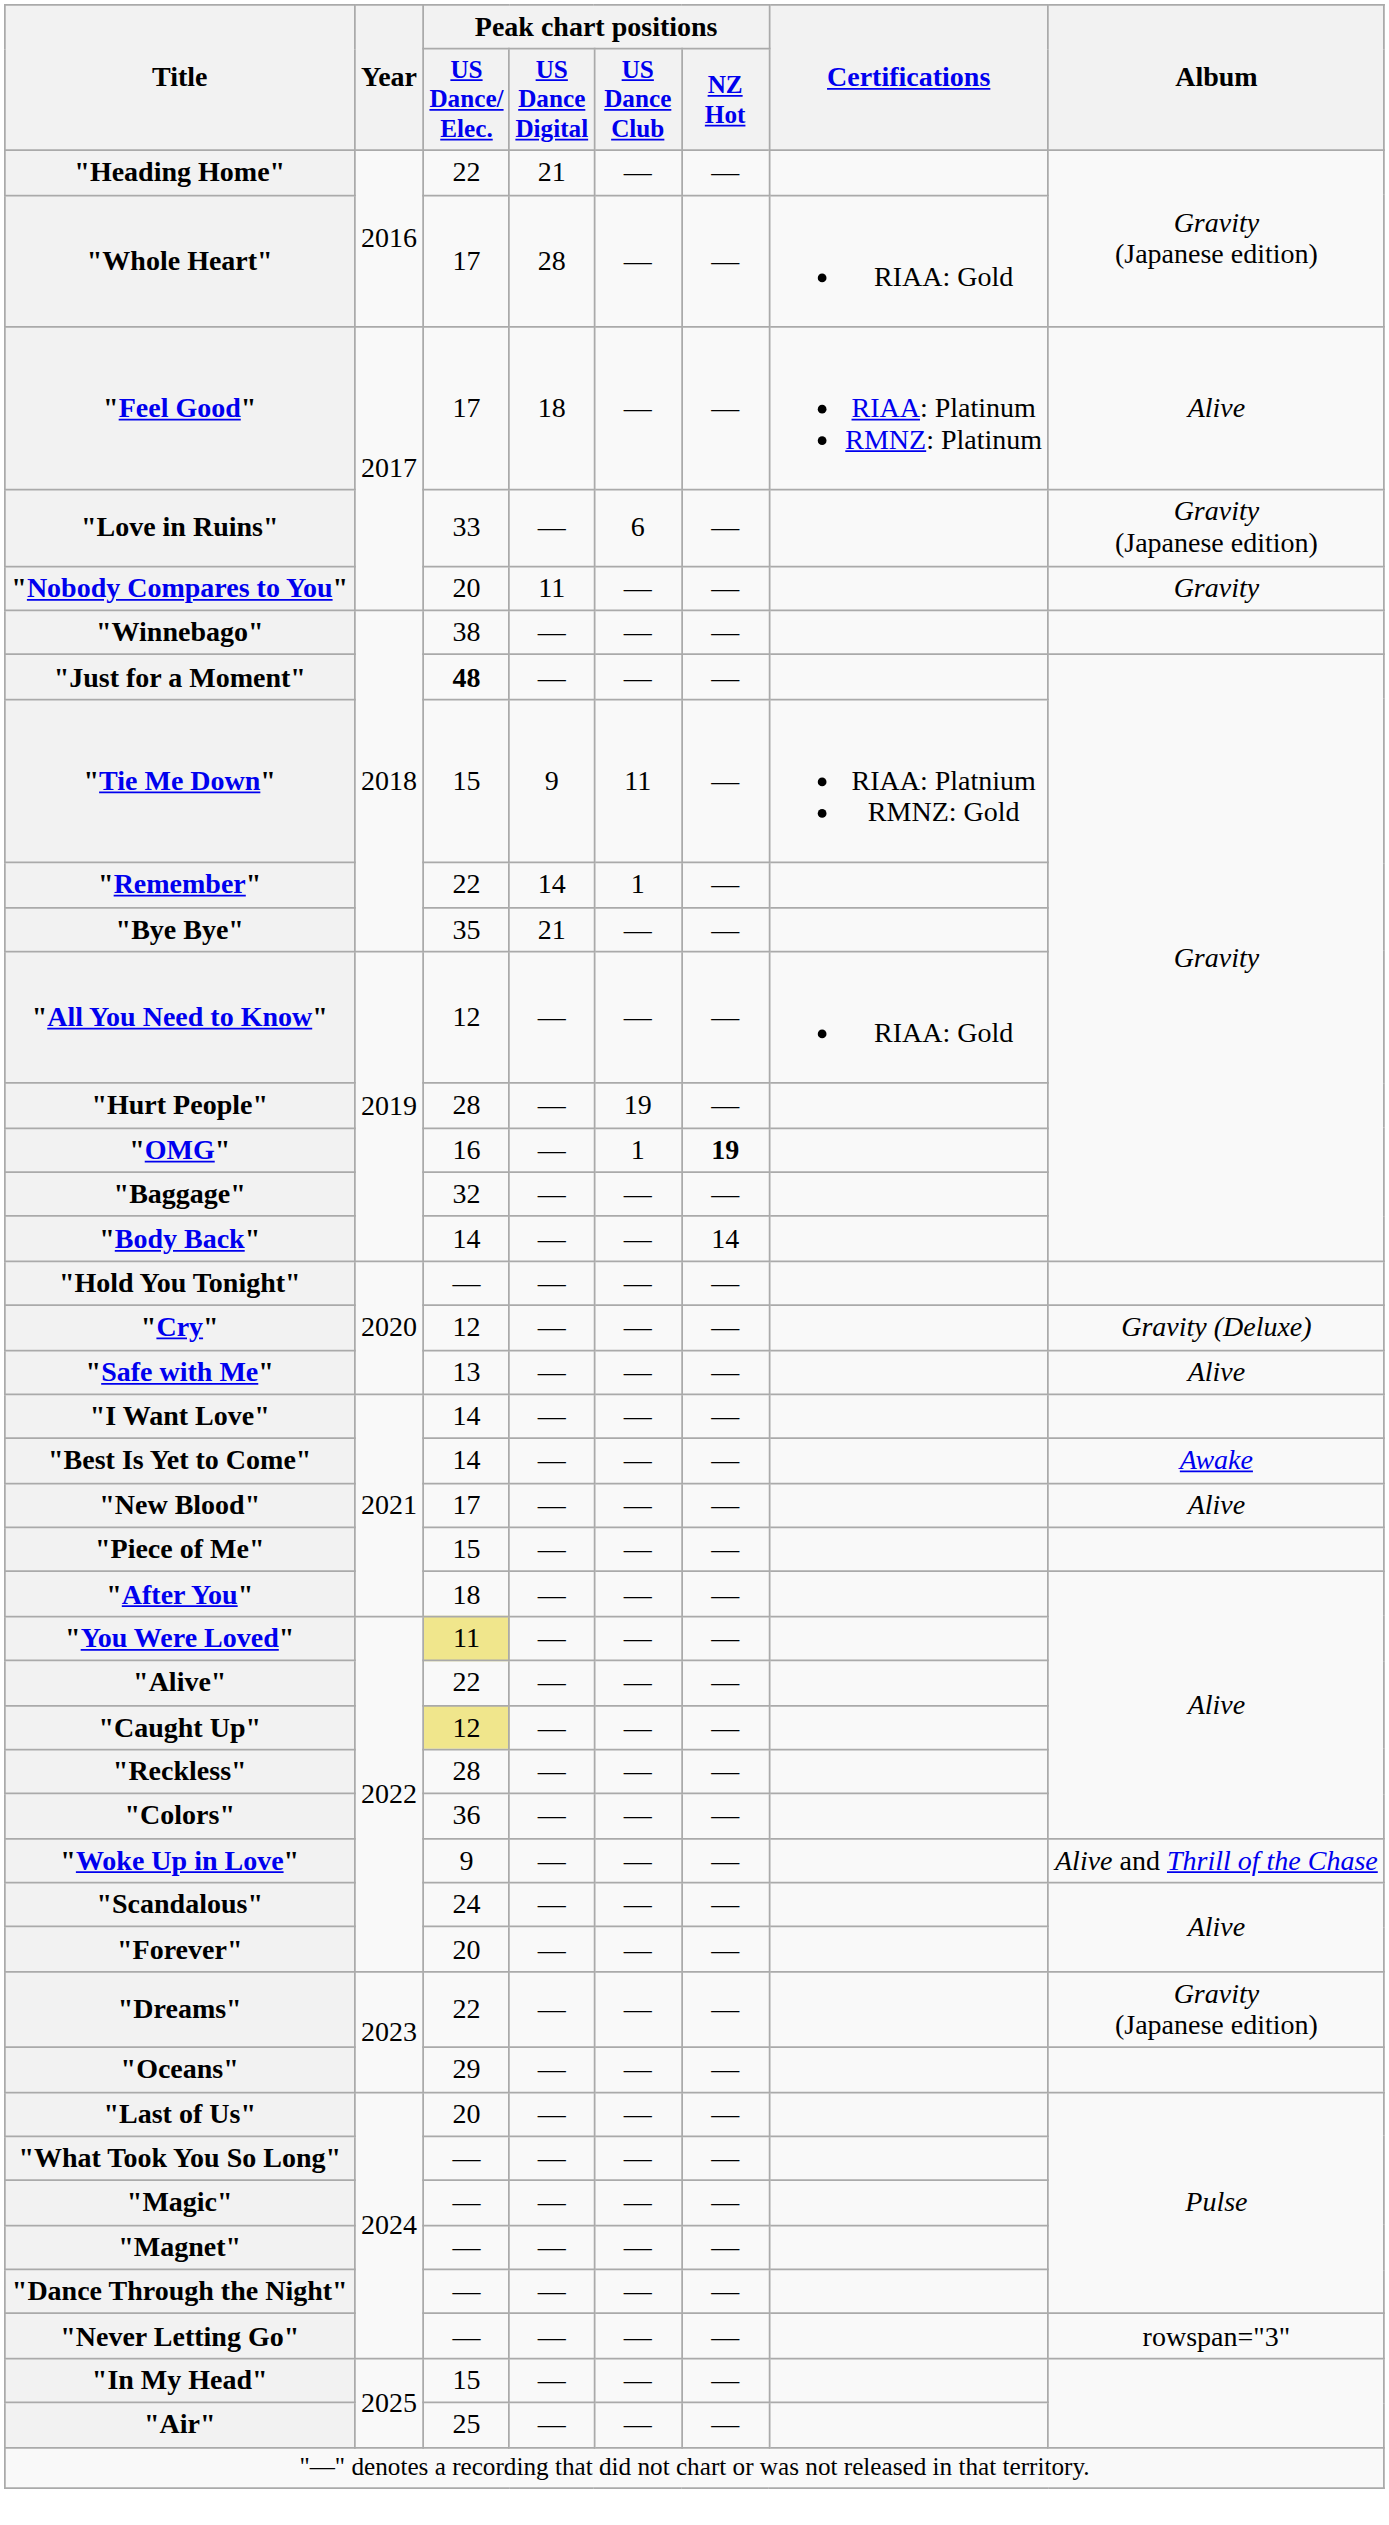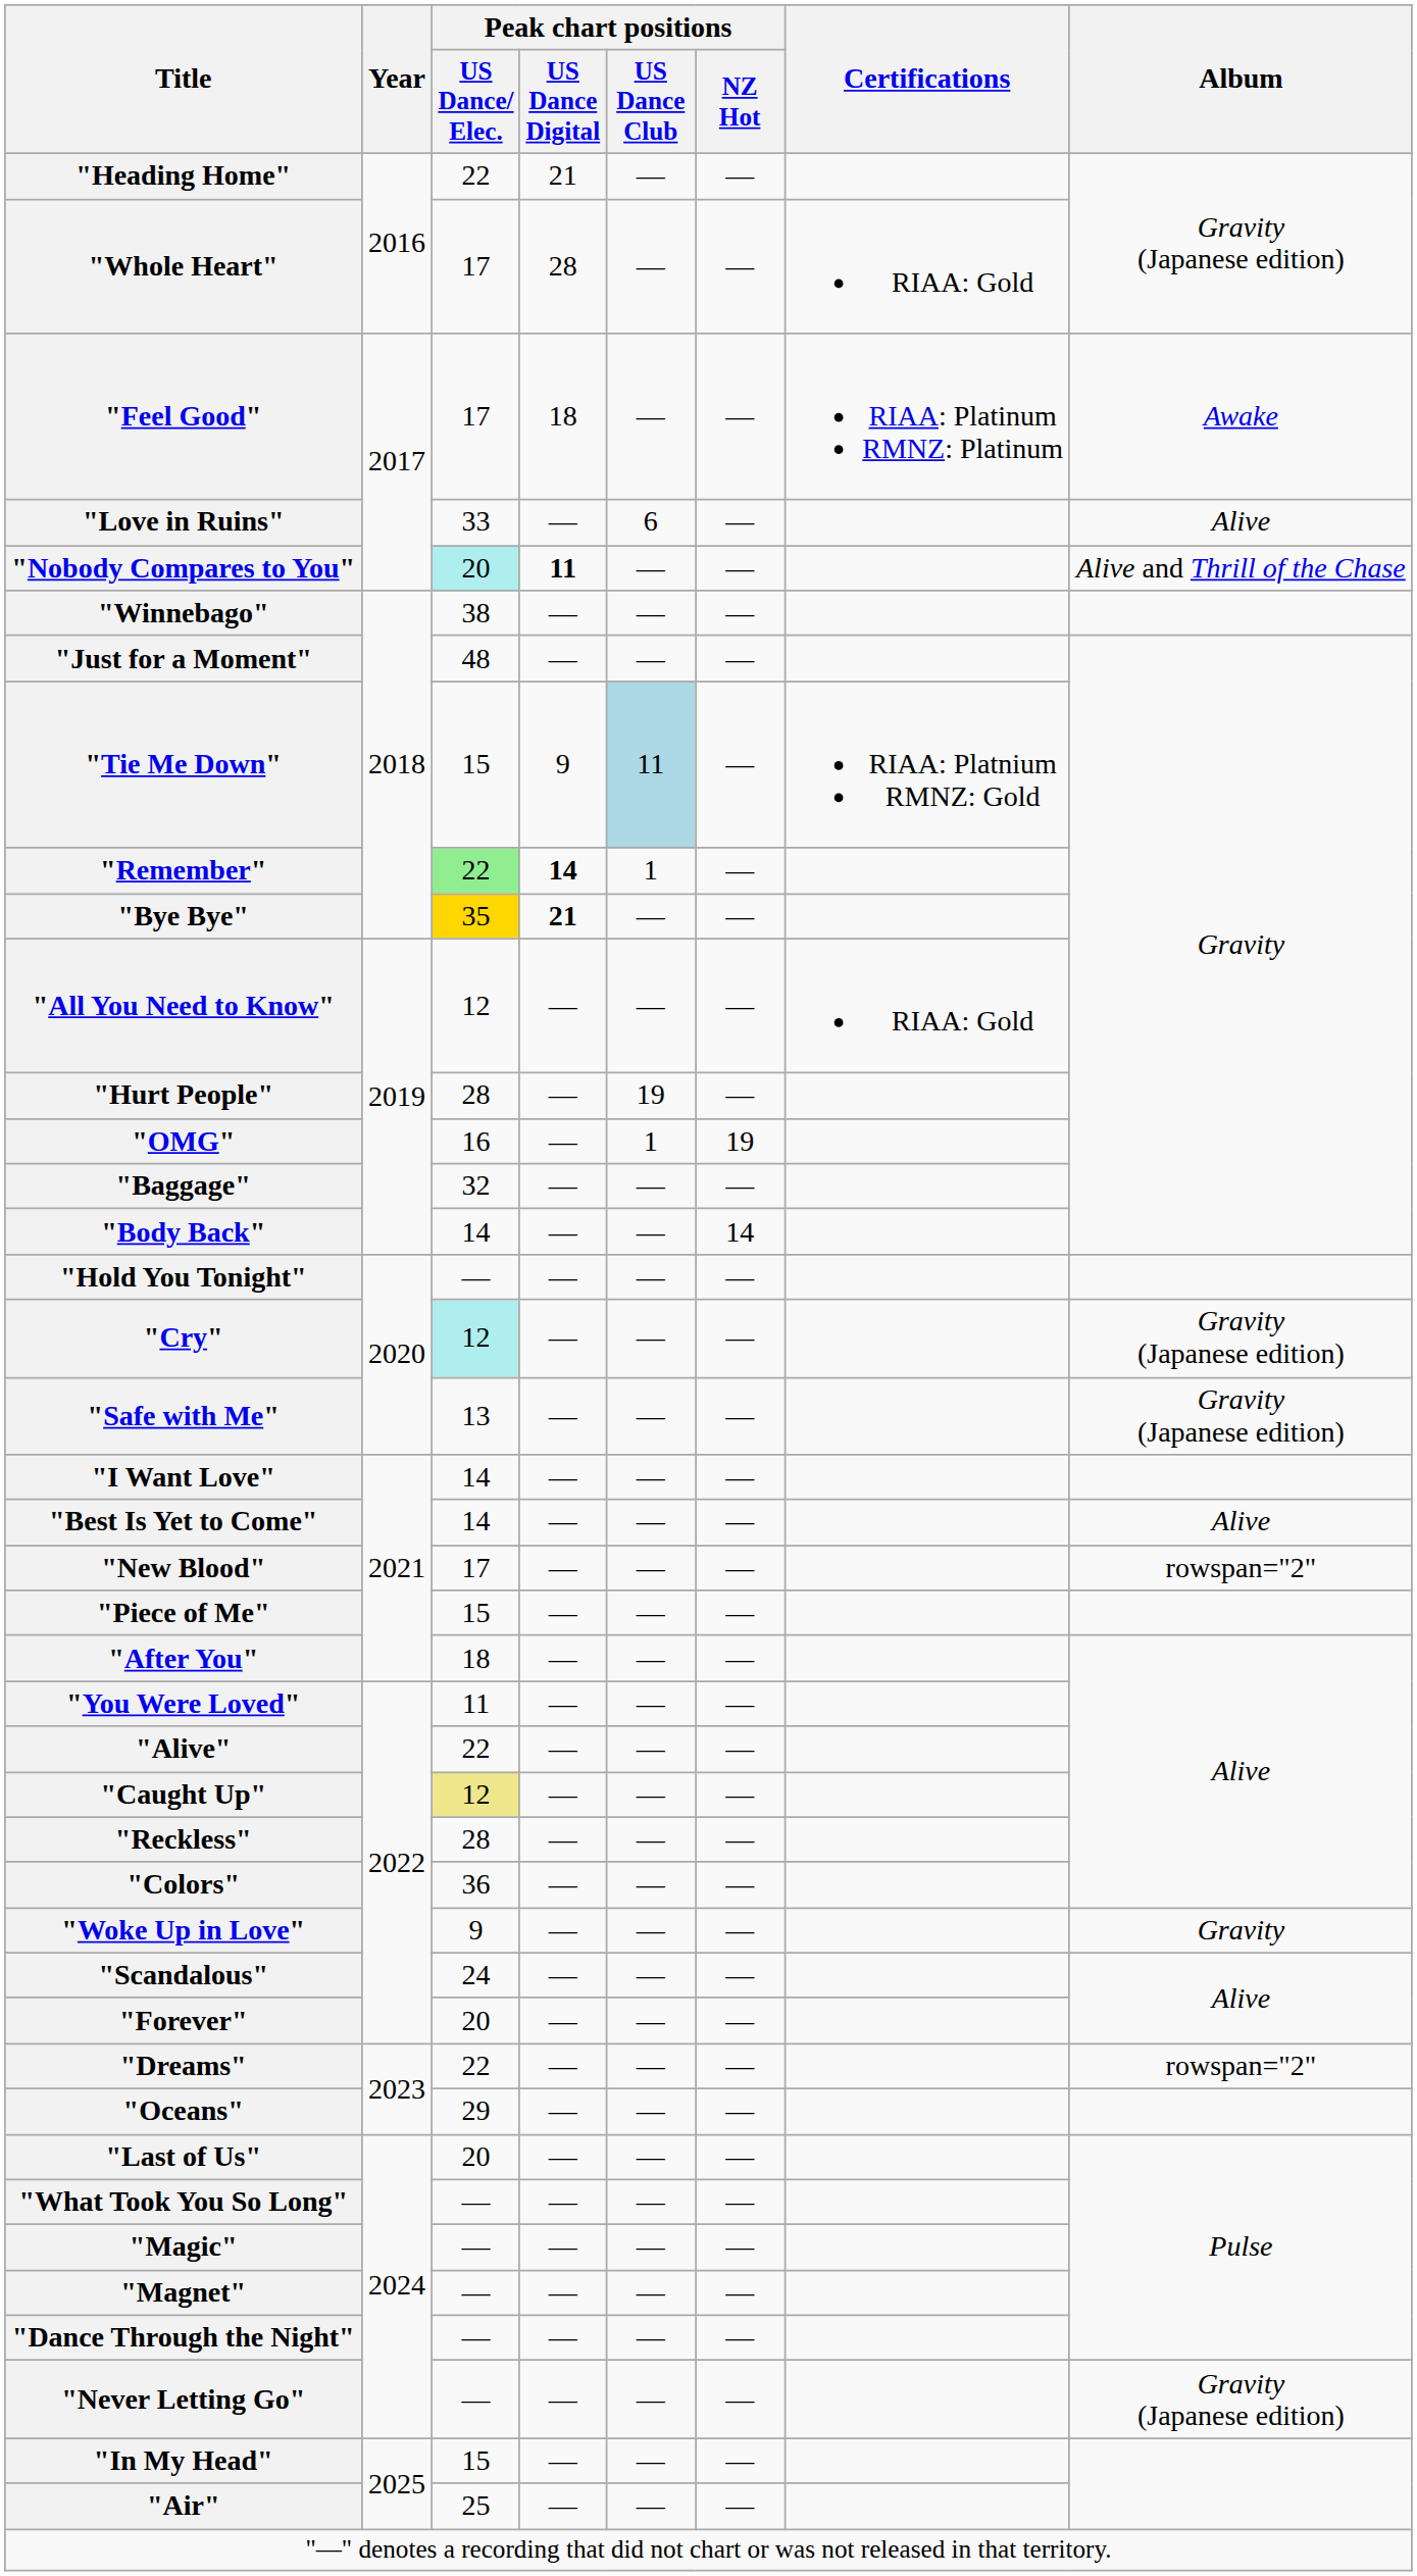"Feel Good" | Album: Alive -> Awake
"Love in Ruins" | Album: Gravity (Japanese edition) -> Alive
"Nobody Compares to You" | Peak chart positions / US Dance/ Elec.: no background -> paleturquoise background
"Nobody Compares to You" | Peak chart positions / US Dance Digital: normal -> bold
"Nobody Compares to You" | Album: Gravity -> Alive and Thrill of the Chase
"Just for a Moment" | Peak chart positions / US Dance/ Elec.: bold -> normal
"Tie Me Down" | Peak chart positions / US Dance Club: no background -> lightblue background
"Remember" | Peak chart positions / US Dance/ Elec.: no background -> lightgreen background
"Remember" | Peak chart positions / US Dance Digital: normal -> bold
"Bye Bye" | Peak chart positions / US Dance/ Elec.: no background -> gold background
"Bye Bye" | Peak chart positions / US Dance Digital: normal -> bold
"OMG" | Peak chart positions / NZ Hot: bold -> normal
"Cry" | Peak chart positions / US Dance/ Elec.: no background -> paleturquoise background
"Cry" | Album: Gravity (Deluxe) -> Gravity (Japanese edition)
"Safe with Me" | Album: Alive -> Gravity (Japanese edition)
"Best Is Yet to Come" | Album: Awake -> Alive
"New Blood" | Album: Alive -> rowspan="2"
"You Were Loved" | Peak chart positions / US Dance/ Elec.: khaki background -> no background
"Woke Up in Love" | Album: Alive and Thrill of the Chase -> Gravity
"Dreams" | Album: Gravity (Japanese edition) -> rowspan="2"
"Never Letting Go" | Album: rowspan="3" -> Gravity (Japanese edition)
